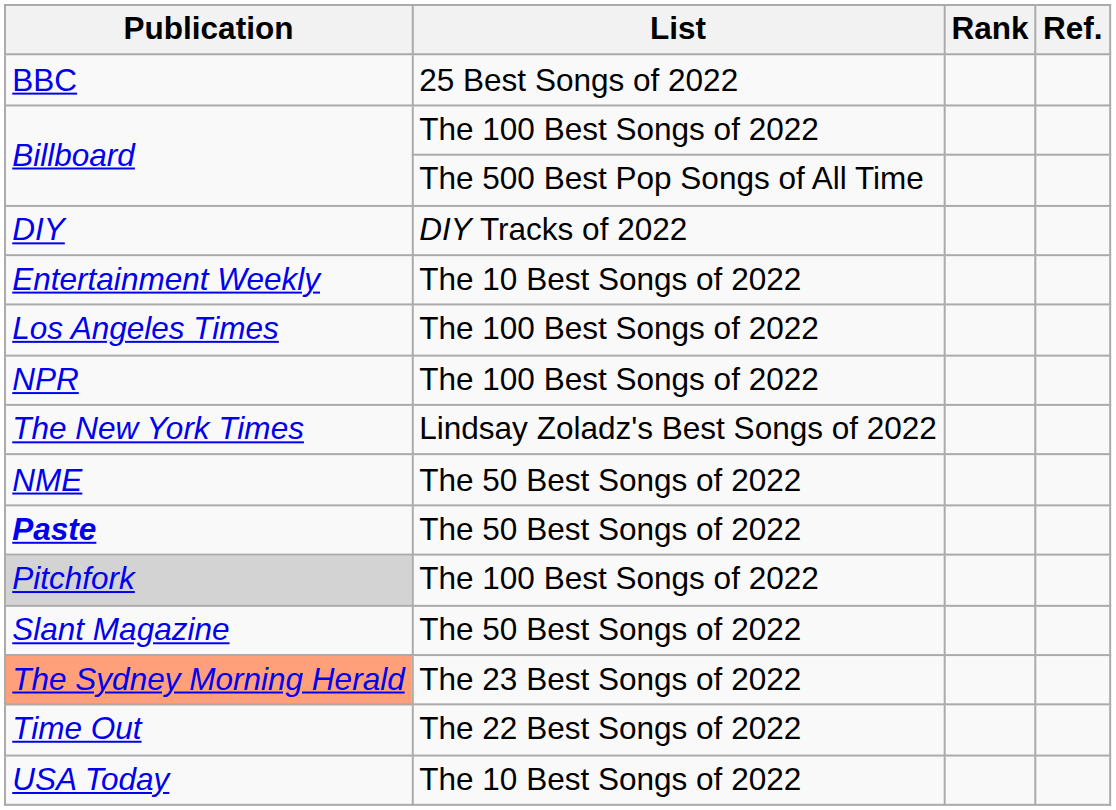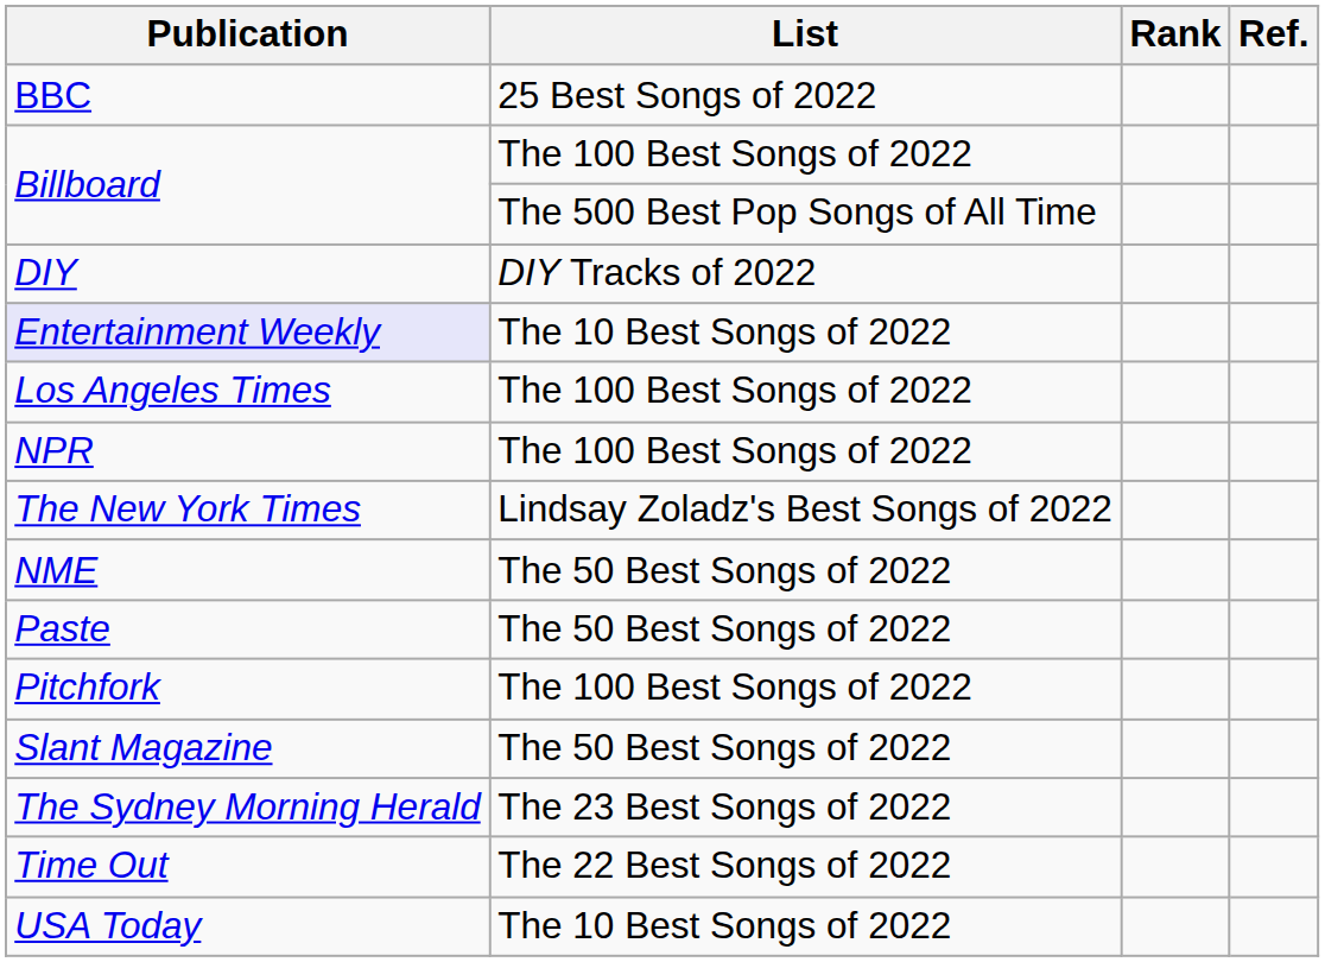Entertainment Weekly | Publication: no background -> lavender background
Paste | Publication: bold -> normal
Pitchfork | Publication: lightgrey background -> no background
The Sydney Morning Herald | Publication: lightsalmon background -> no background
